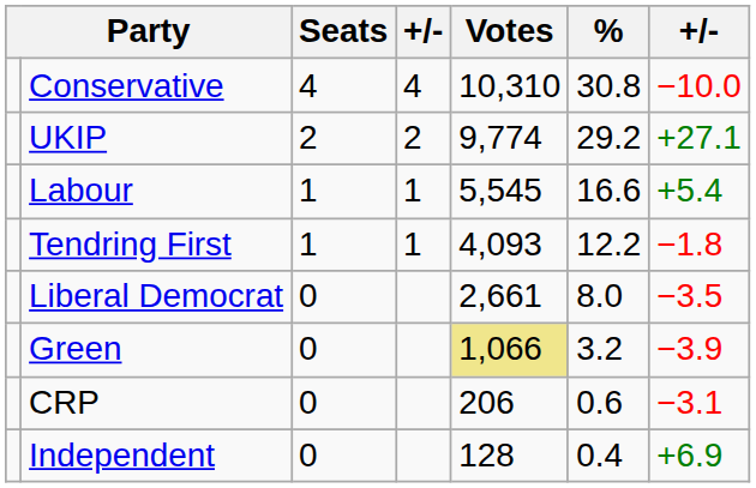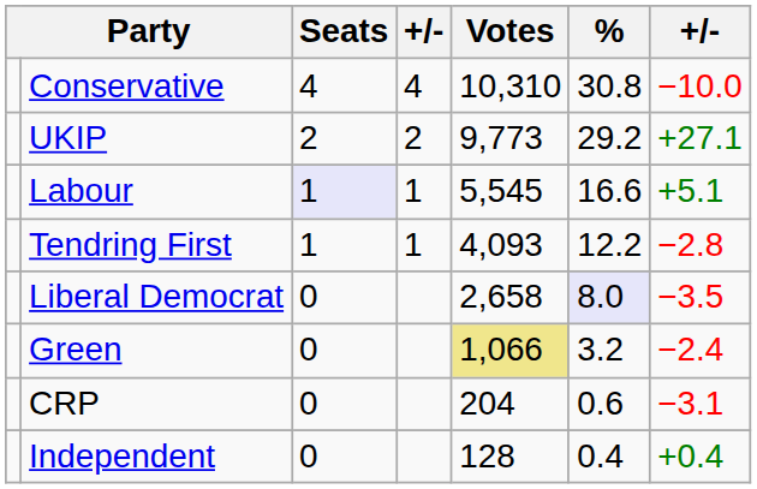UKIP | Votes: 9,774 -> 9,773
Labour | Seats: no background -> lavender background
Labour | column 7: +5.4 -> +5.1
Tendring First | column 7: −1.8 -> −2.8
Liberal Democrat | Votes: 2,661 -> 2,658
Liberal Democrat | %: no background -> lavender background
Green | column 7: −3.9 -> −2.4
CRP | Votes: 206 -> 204
Independent | column 7: +6.9 -> +0.4
